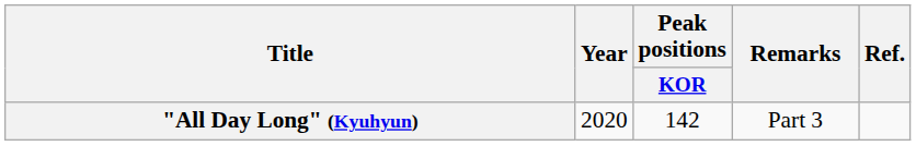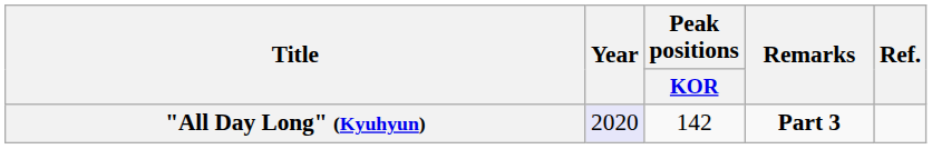row 3 | Year: no background -> lavender background
row 3 | Remarks: normal -> bold
